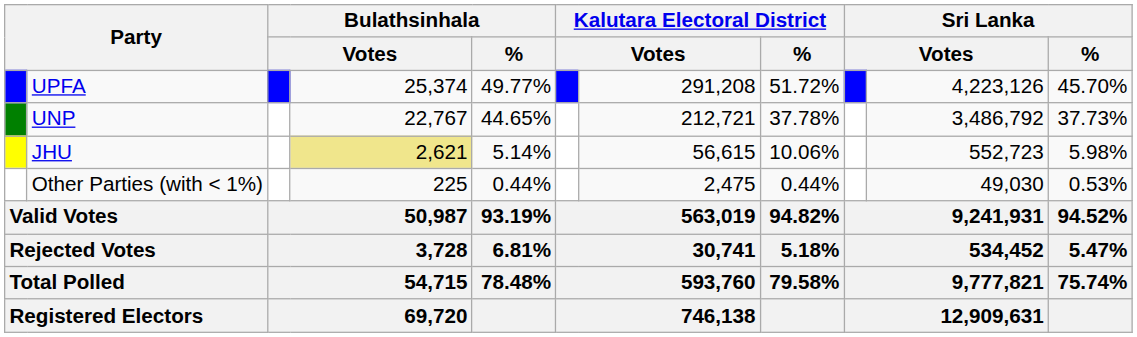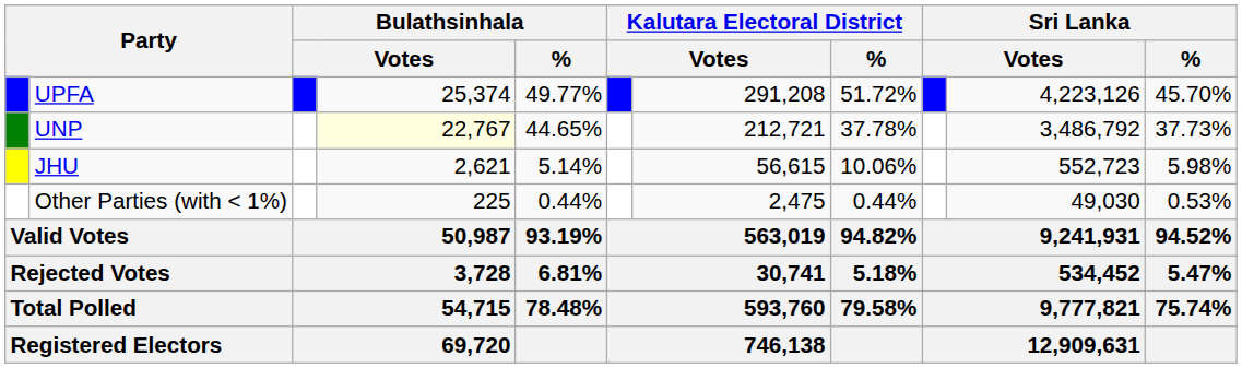UNP | column 4: no background -> lightyellow background
JHU | column 4: khaki background -> no background
